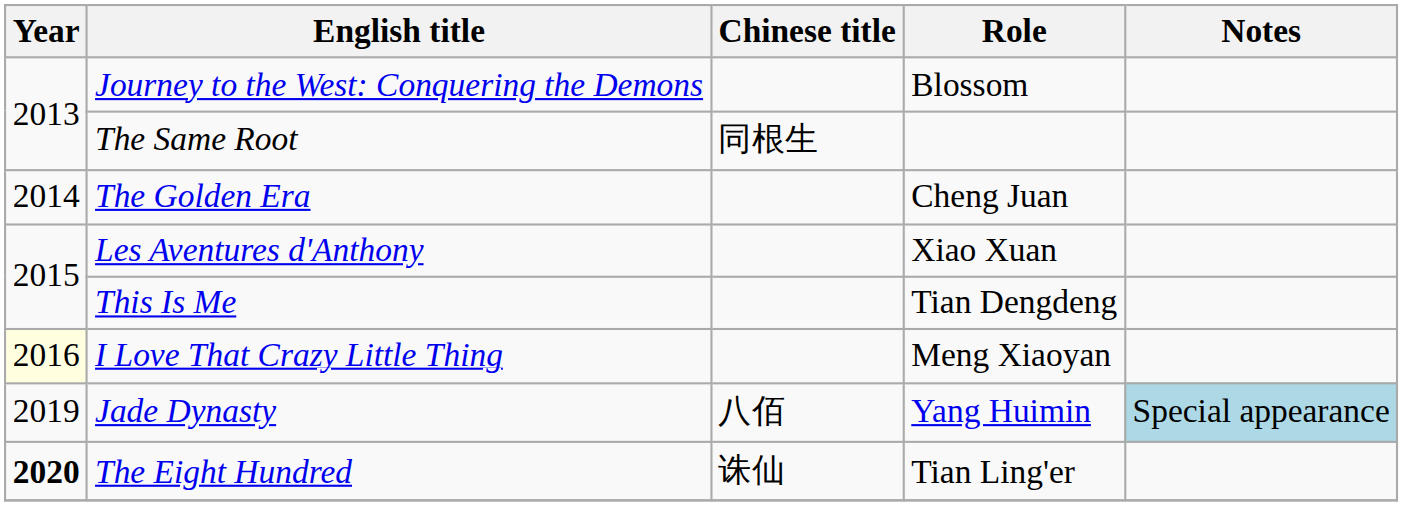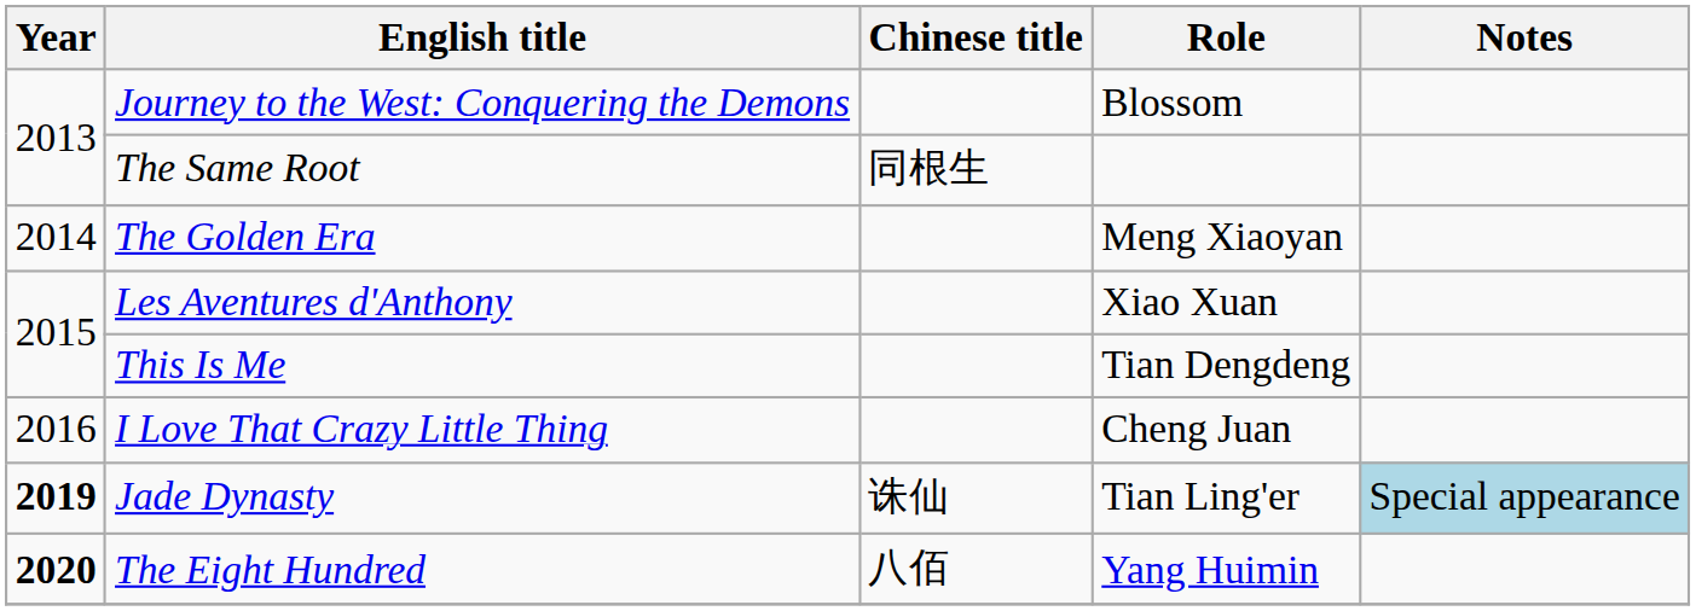The Golden Era | Role: Cheng Juan -> Meng Xiaoyan
I Love That Crazy Little Thing | Year: lightyellow background -> no background
I Love That Crazy Little Thing | Role: Meng Xiaoyan -> Cheng Juan
Jade Dynasty | Year: normal -> bold
Jade Dynasty | Chinese title: 八佰 -> 诛仙
Jade Dynasty | Role: Yang Huimin -> Tian Ling'er
The Eight Hundred | Chinese title: 诛仙 -> 八佰
The Eight Hundred | Role: Tian Ling'er -> Yang Huimin
